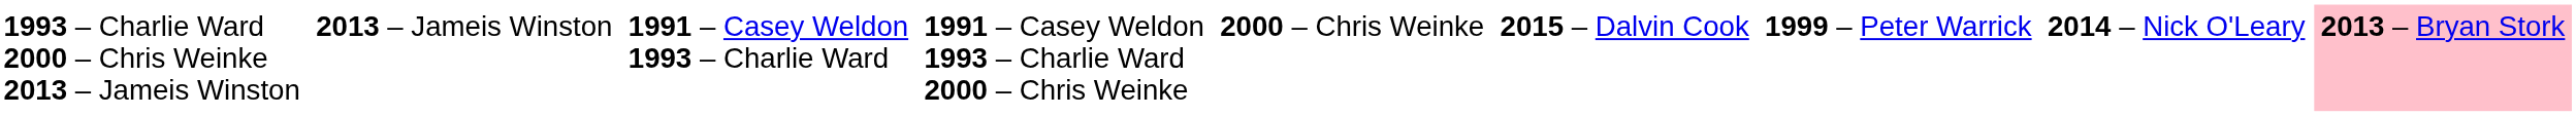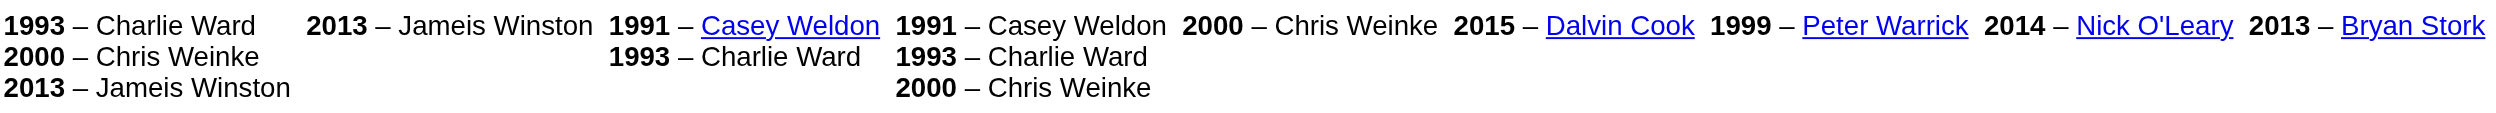row 1 | column 9: pink background -> no background
